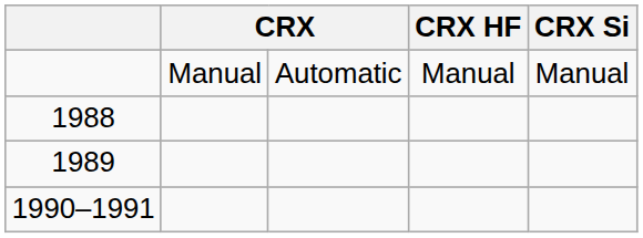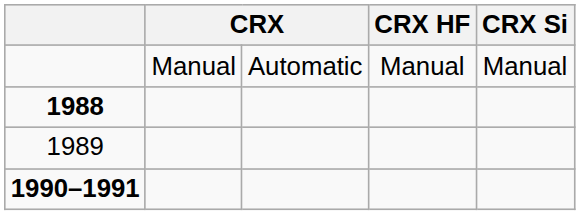1988 | column 1: normal -> bold
1990–1991 | column 1: normal -> bold
